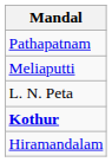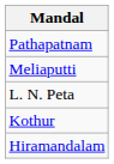row 5 | column 1: bold -> normal
